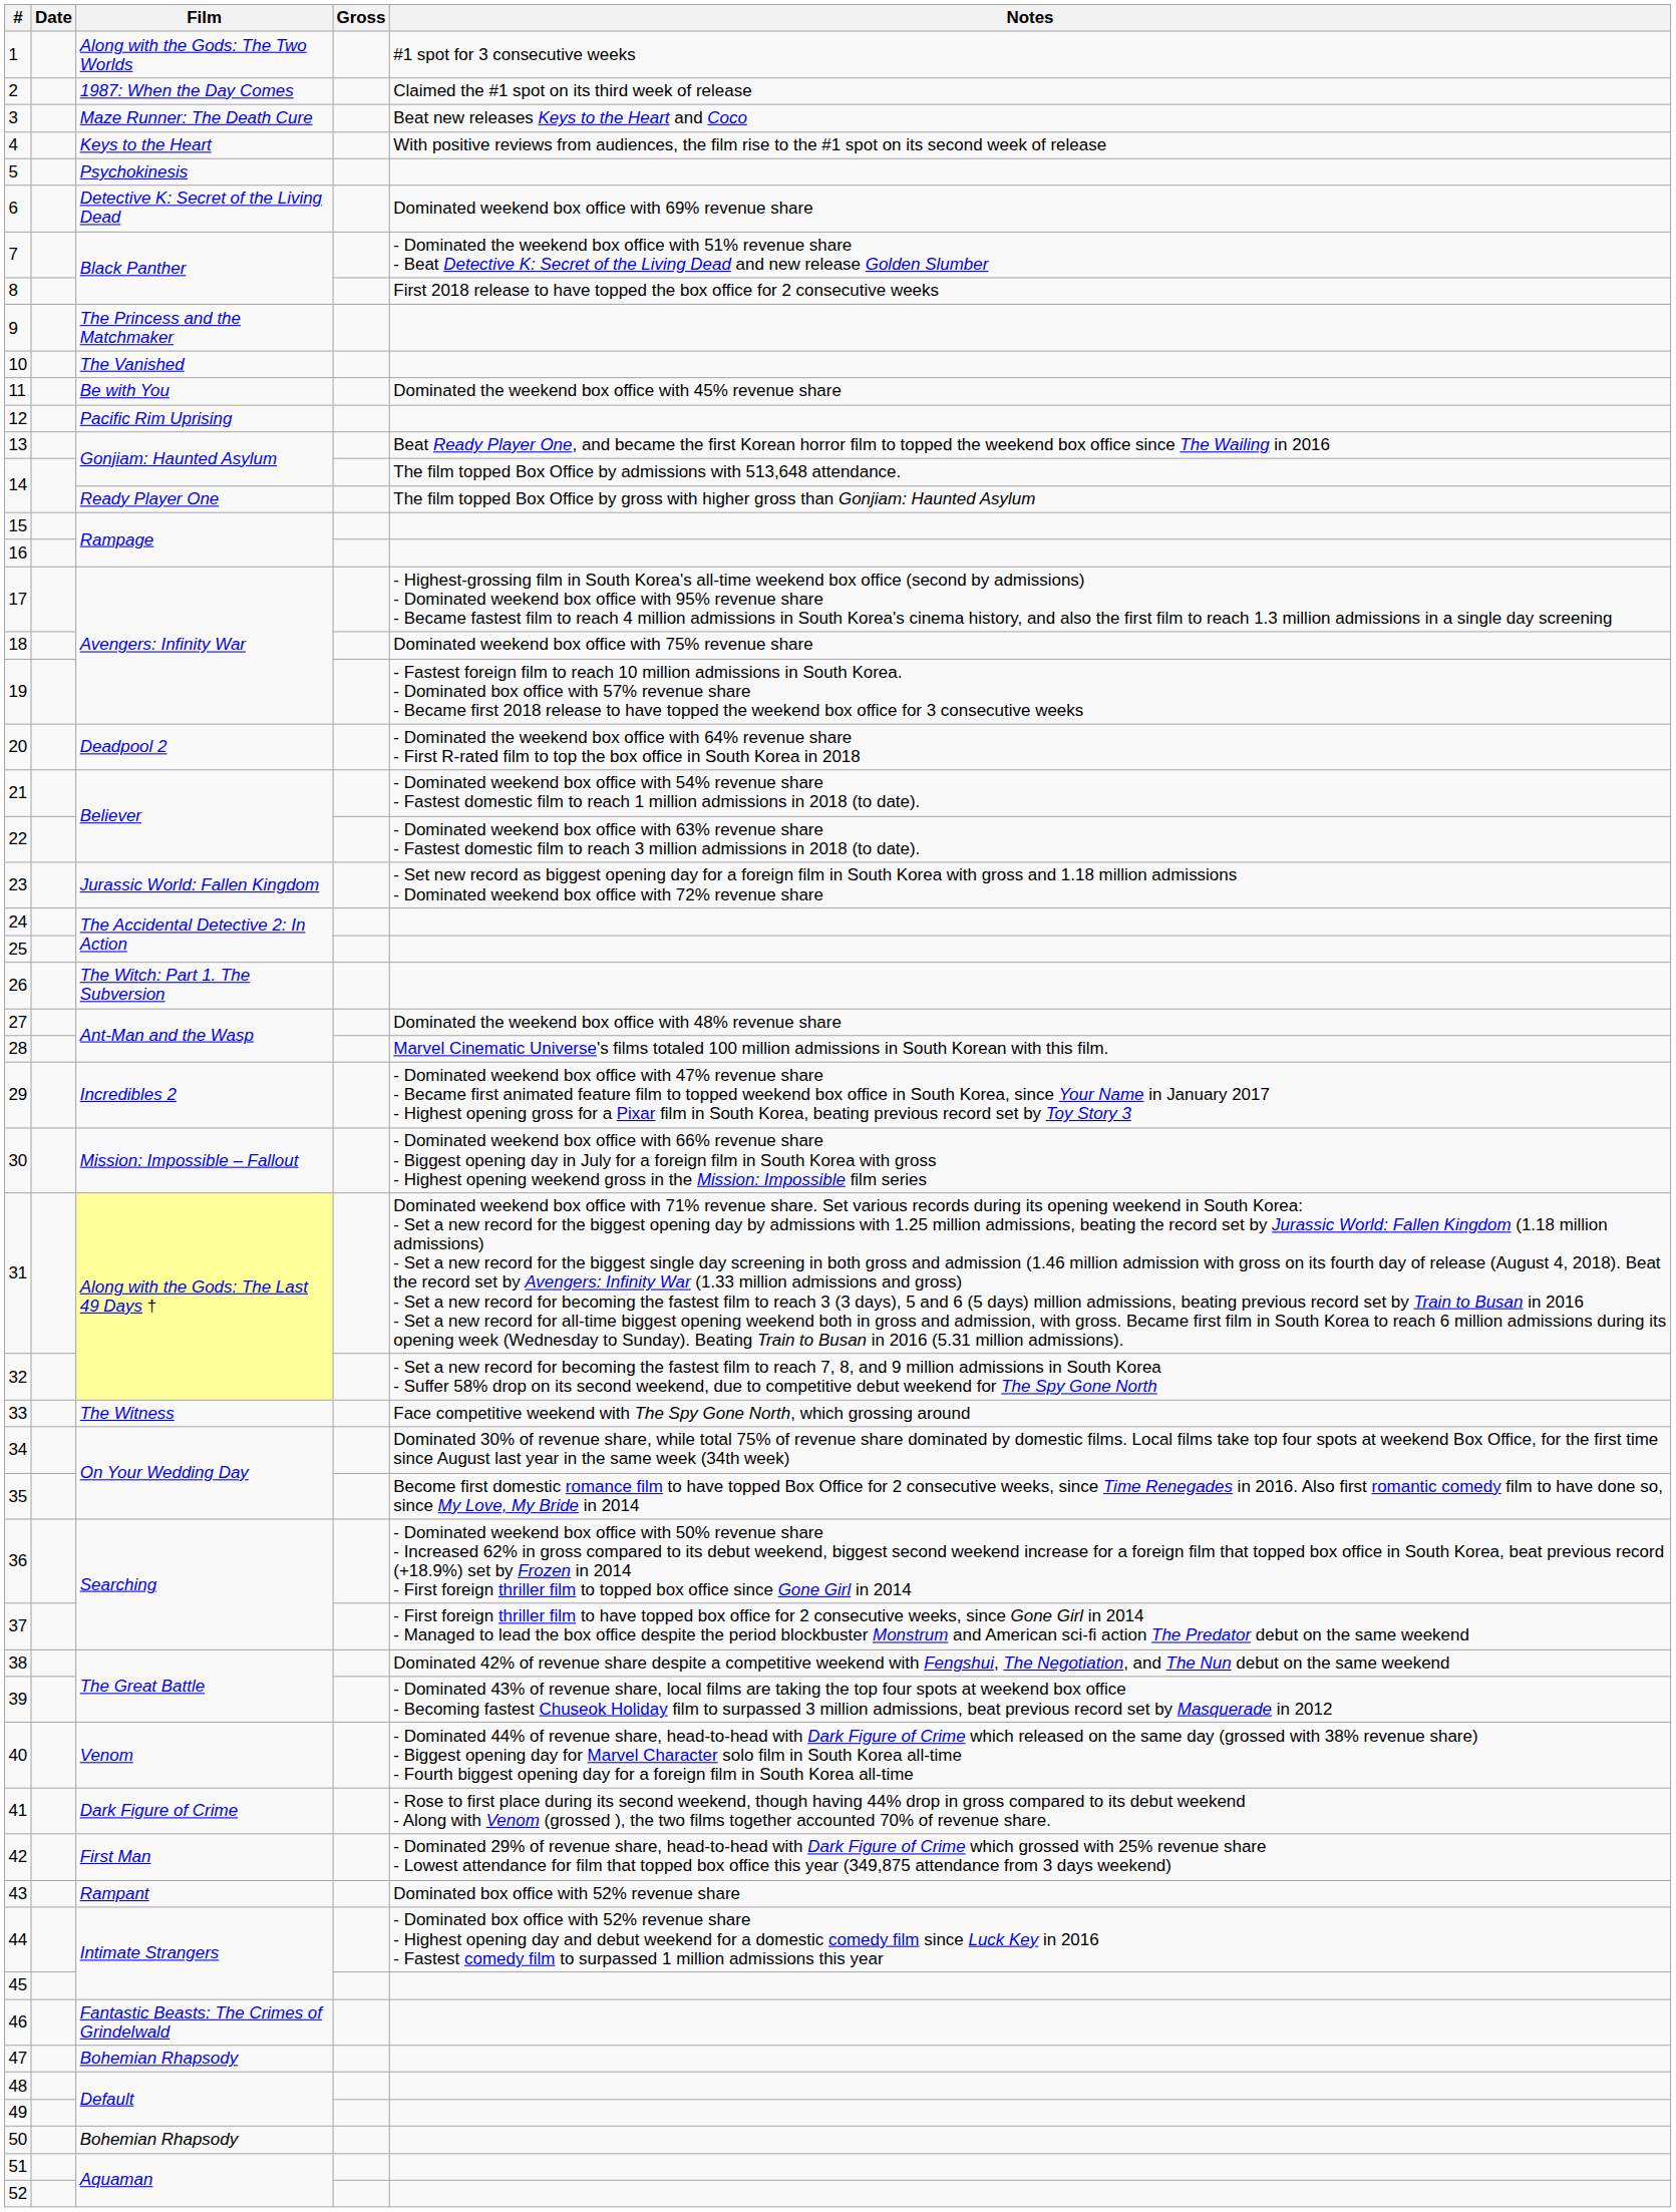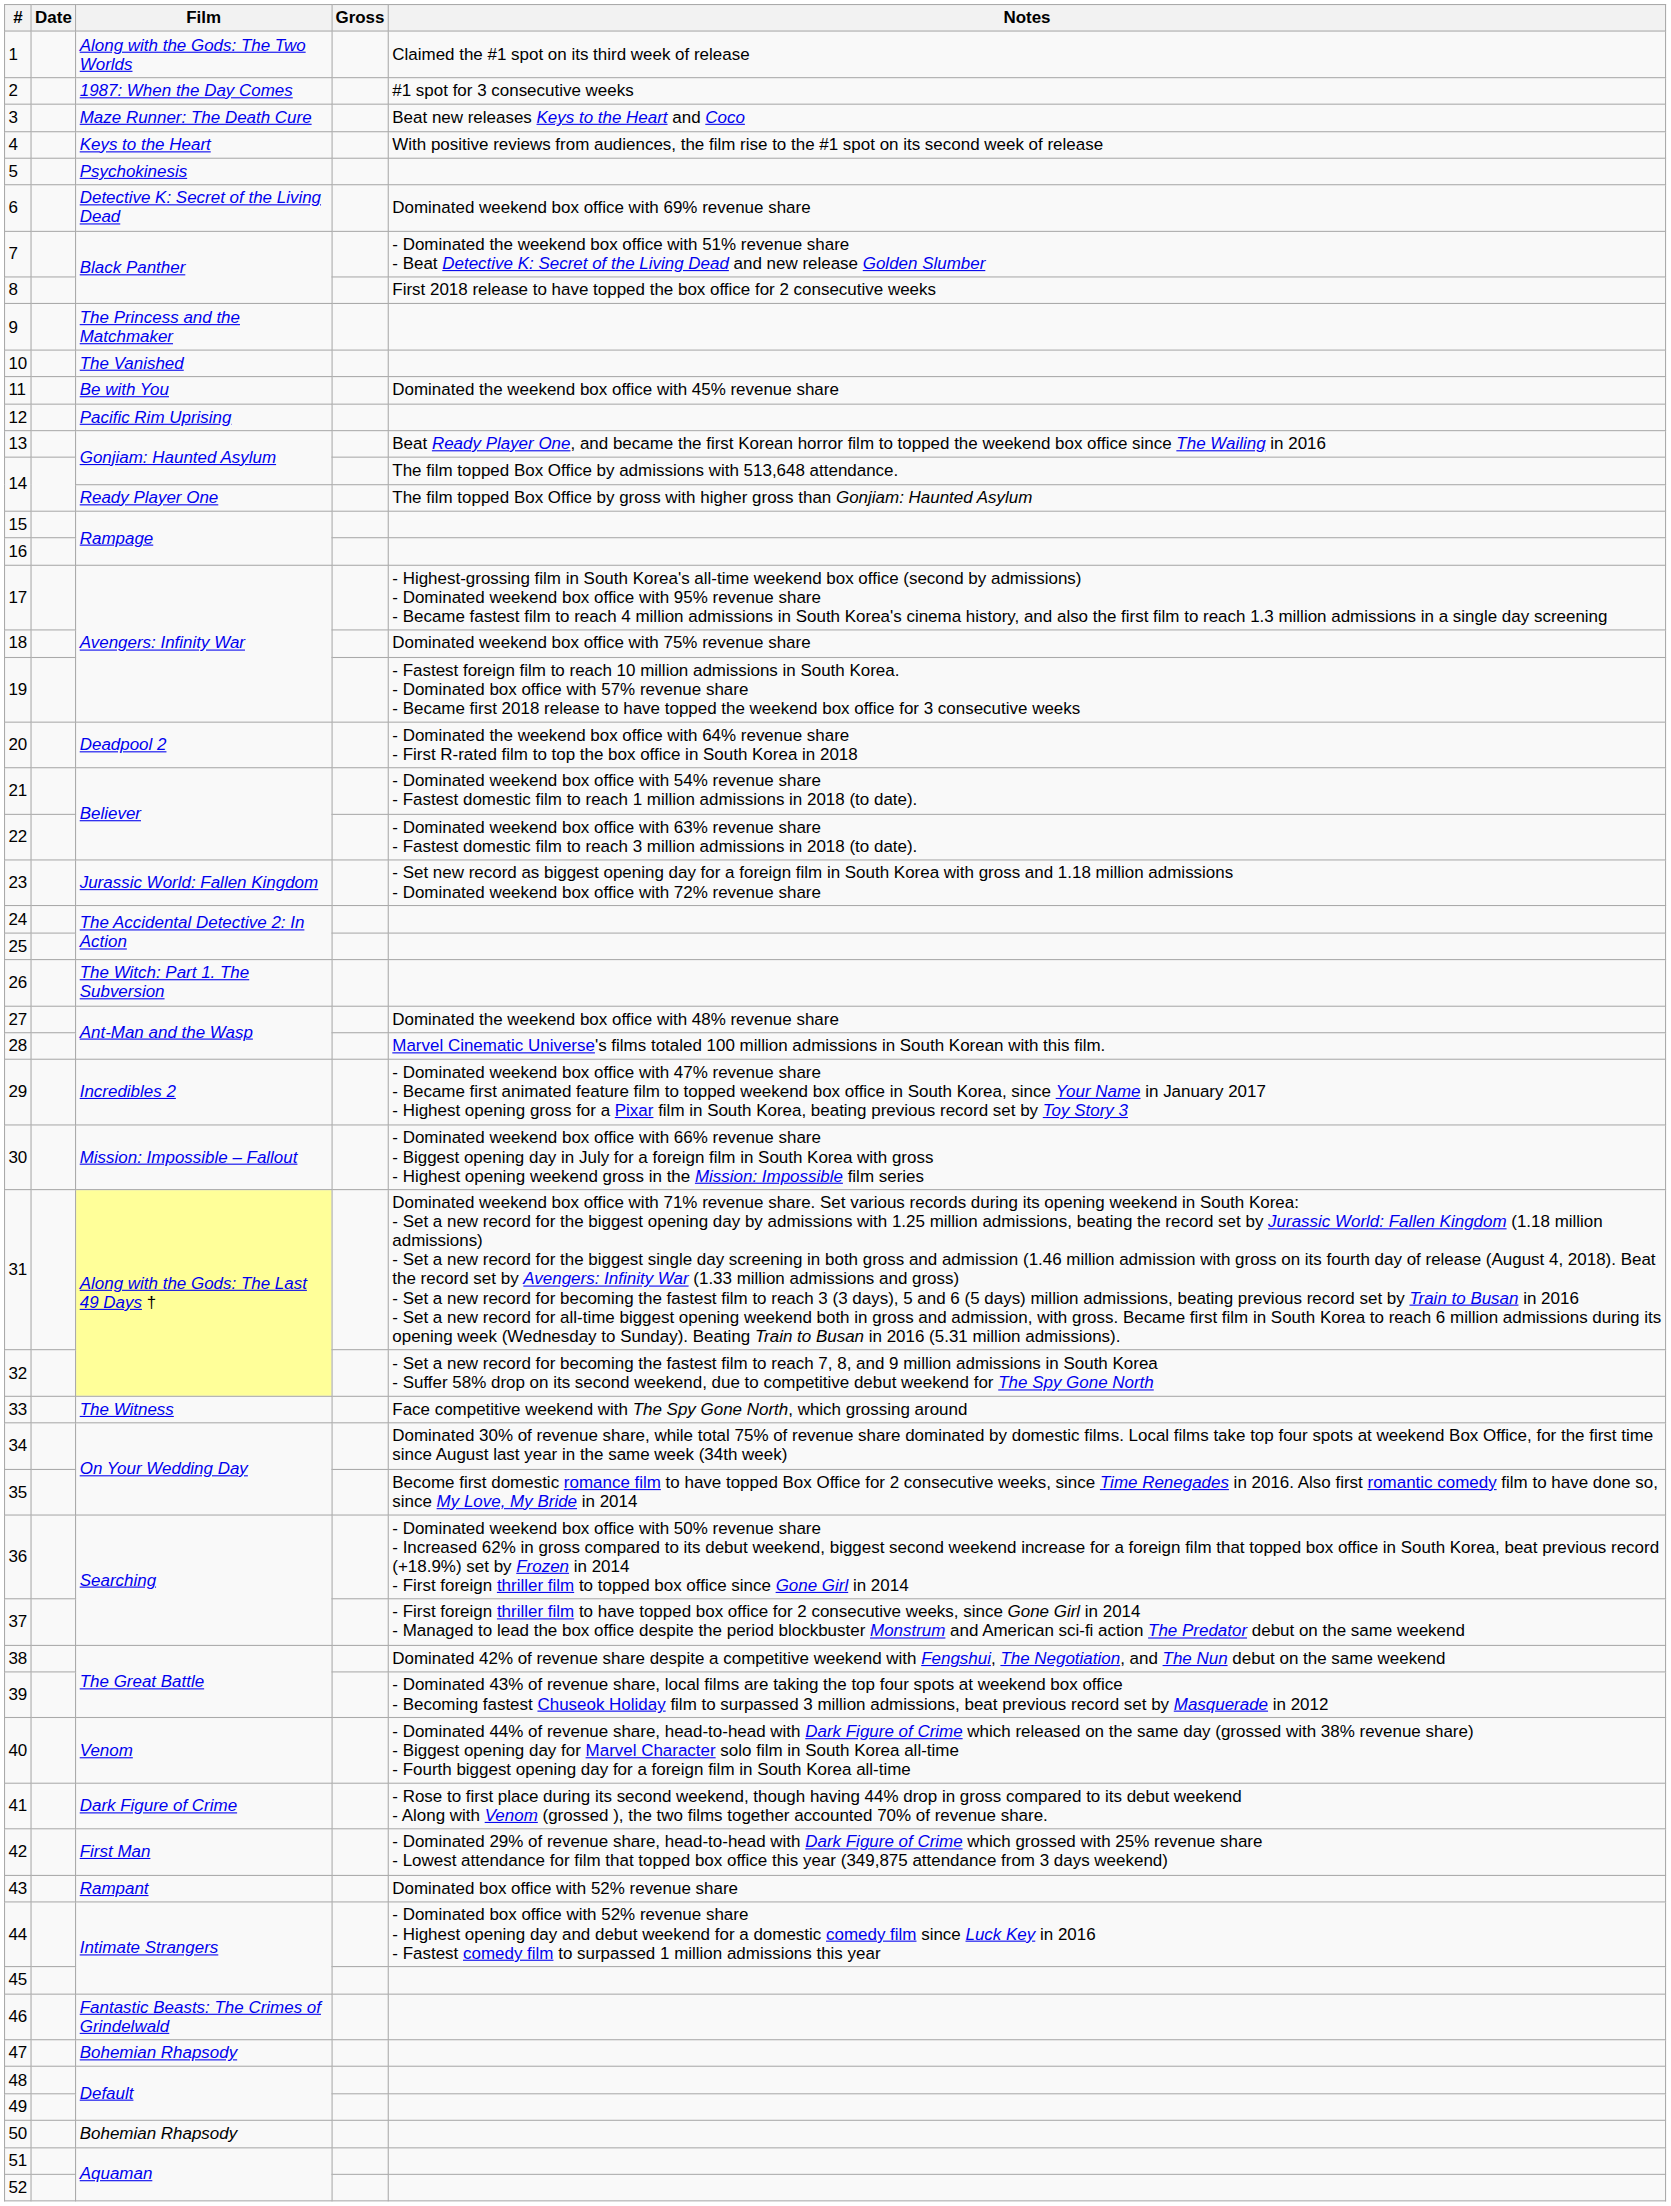1 | Notes: #1 spot for 3 consecutive weeks -> Claimed the #1 spot on its third week of release
2 | Notes: Claimed the #1 spot on its third week of release -> #1 spot for 3 consecutive weeks
